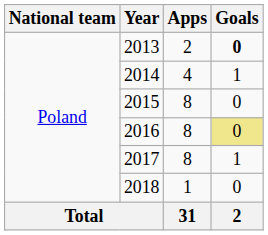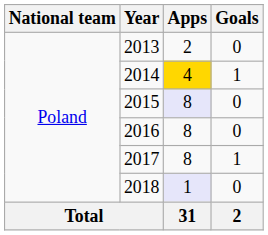2013 | Goals: bold -> normal
2014 | Apps: no background -> gold background
2015 | Apps: no background -> lavender background
2016 | Goals: khaki background -> no background
2018 | Apps: no background -> lavender background
